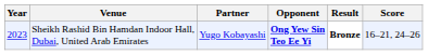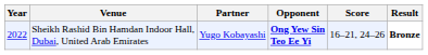columns swapped: Score <-> Result
row 2 | Year: 2023 -> 2022
